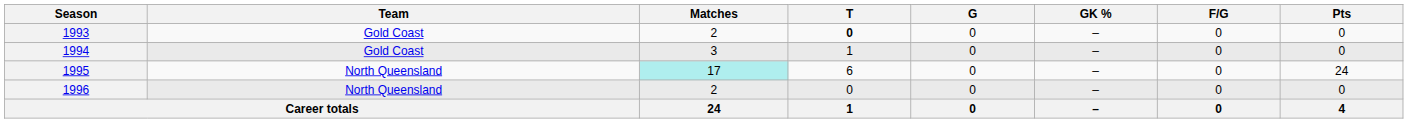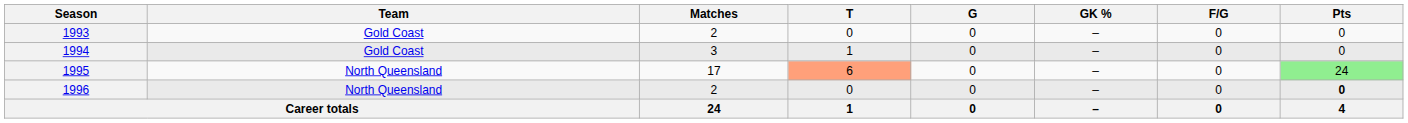1993 | T: bold -> normal
1995 | Matches: paleturquoise background -> no background
1995 | T: no background -> lightsalmon background
1995 | Pts: no background -> lightgreen background
1996 | Pts: normal -> bold
